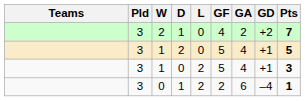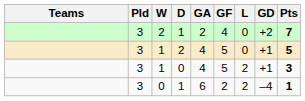columns swapped: L <-> GA
